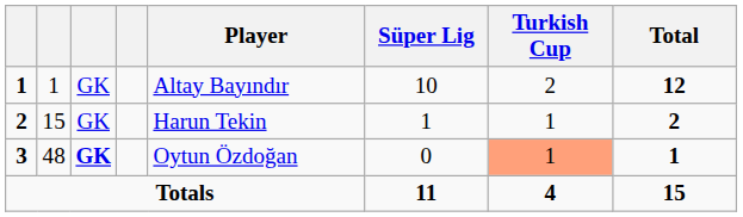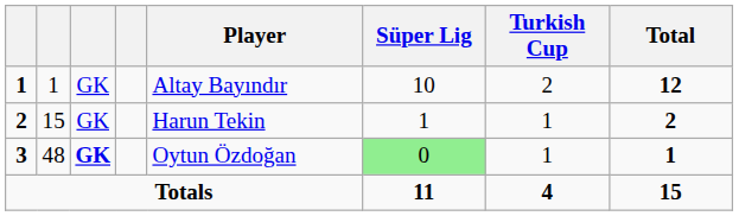3 | Süper Lig: no background -> lightgreen background
3 | Turkish Cup: lightsalmon background -> no background
